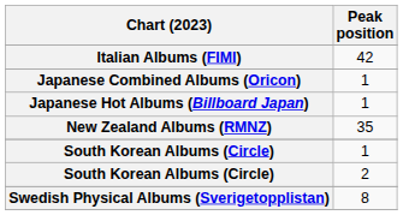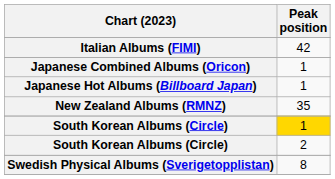row 6 | Peak position: no background -> gold background
